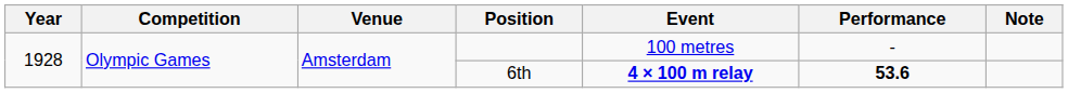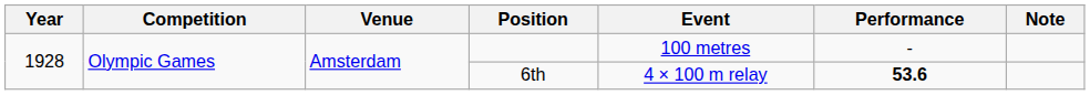6th | Event: bold -> normal
